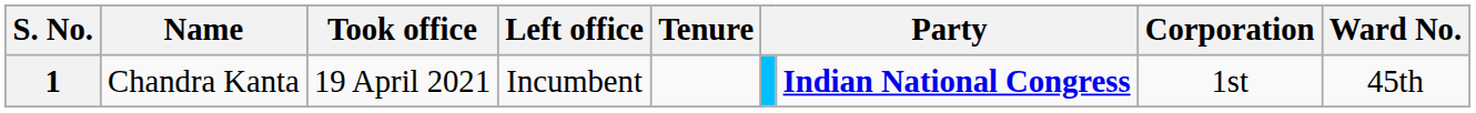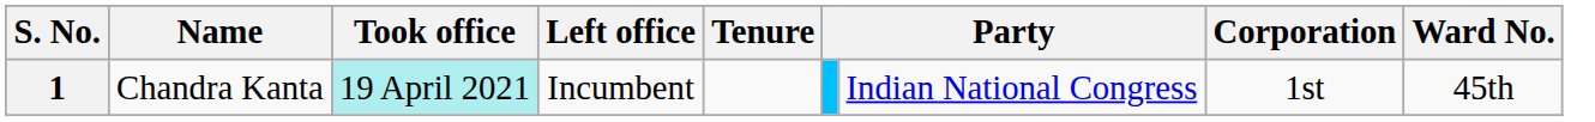1 | Took office: no background -> paleturquoise background
1 | column 7: bold -> normal
